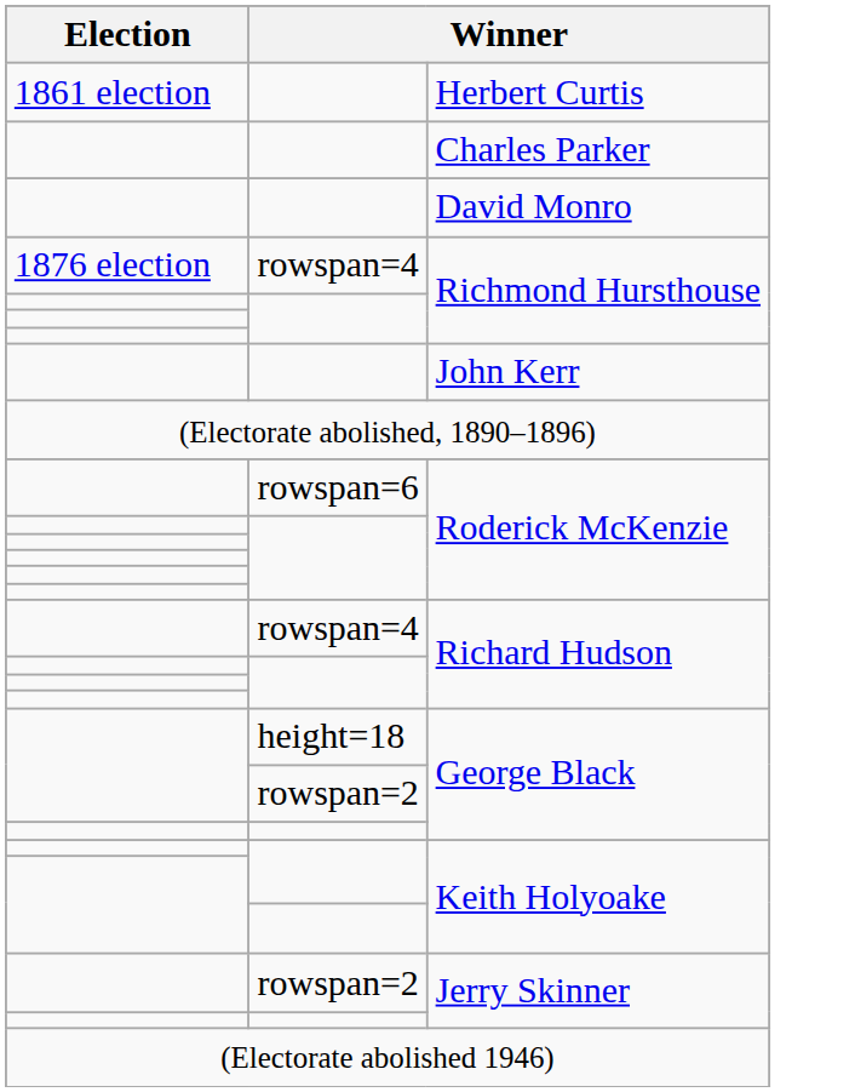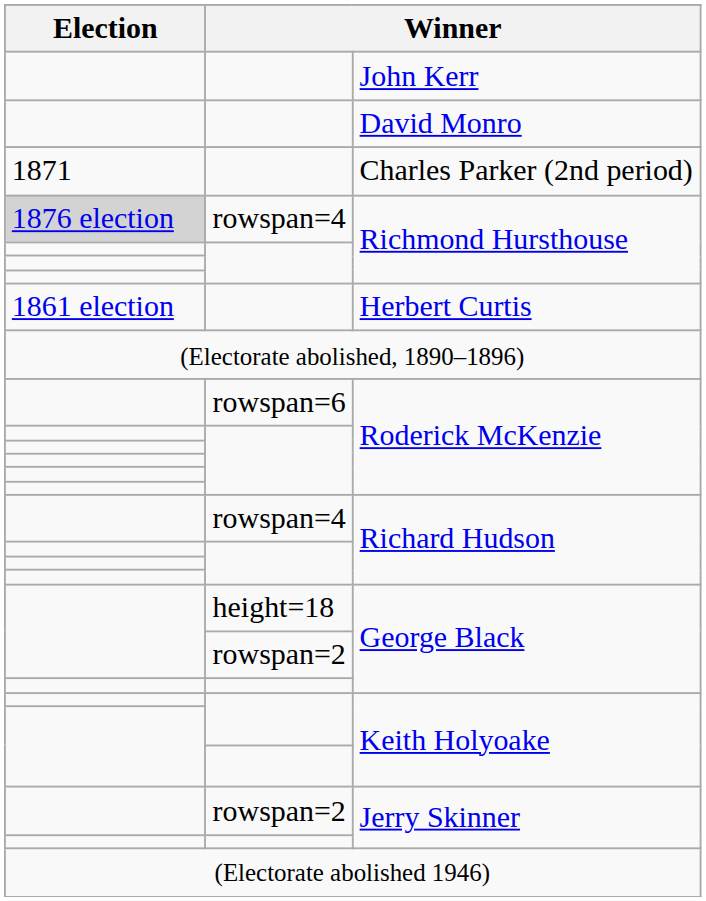rows swapped: Herbert Curtis <-> John Kerr
- row: Charles Parker
+ row: 1871 | Charles Parker (2nd period)
rowspan=4 / Richmond Hursthouse | Election: no background -> lightgrey background
